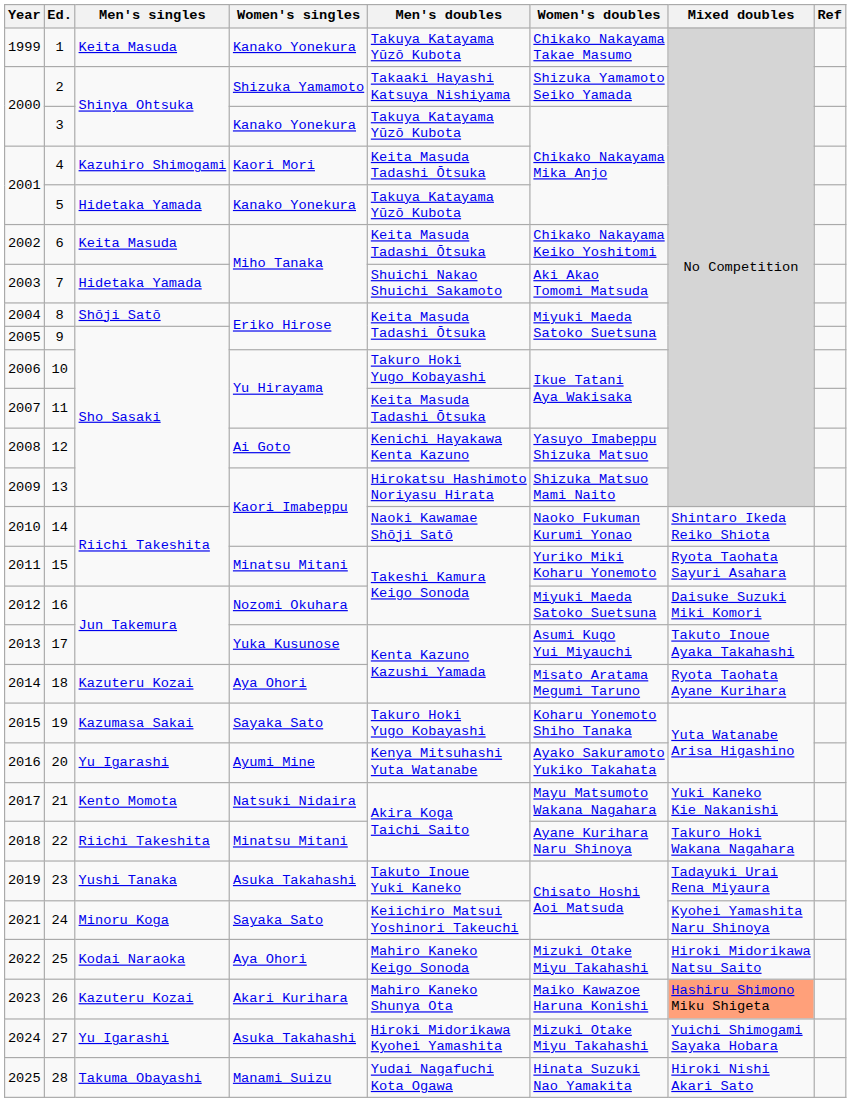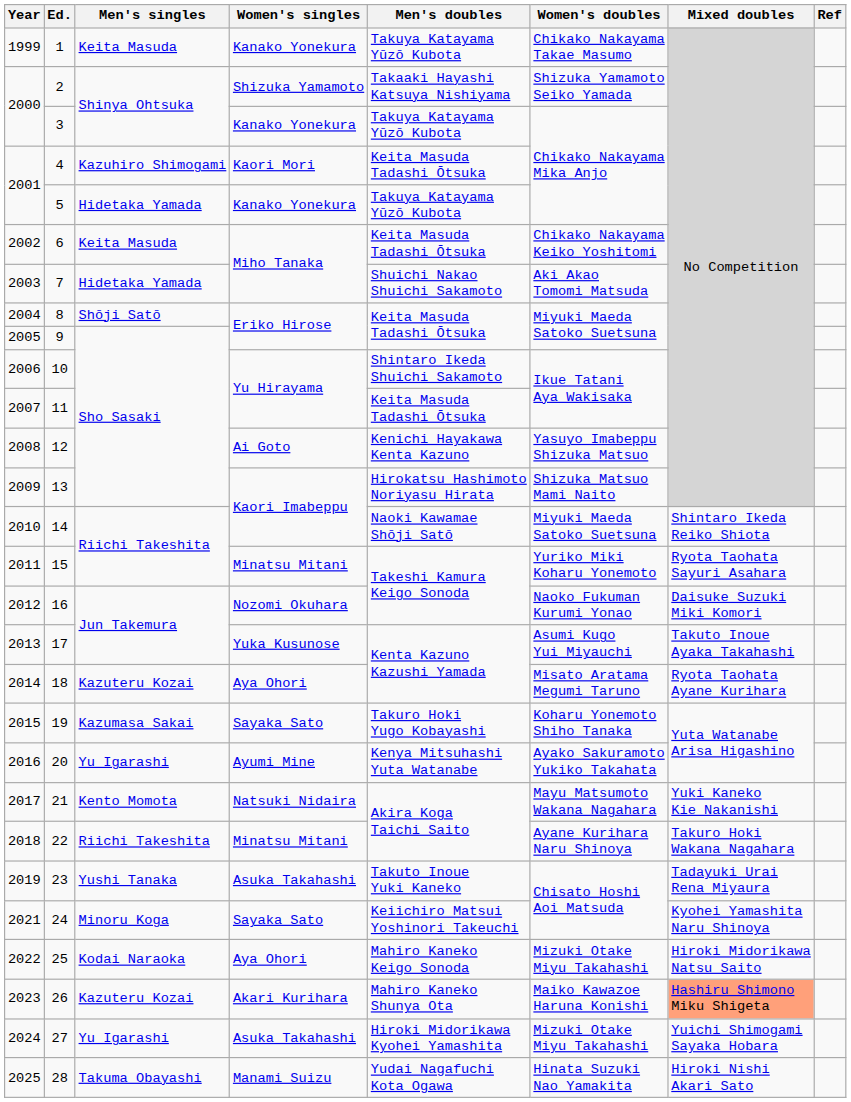10 | Men's doubles: Takuro Hoki Yugo Kobayashi -> Shintaro Ikeda Shuichi Sakamoto
14 | Women's doubles: Naoko Fukuman Kurumi Yonao -> Miyuki Maeda Satoko Suetsuna
16 | Women's doubles: Miyuki Maeda Satoko Suetsuna -> Naoko Fukuman Kurumi Yonao
